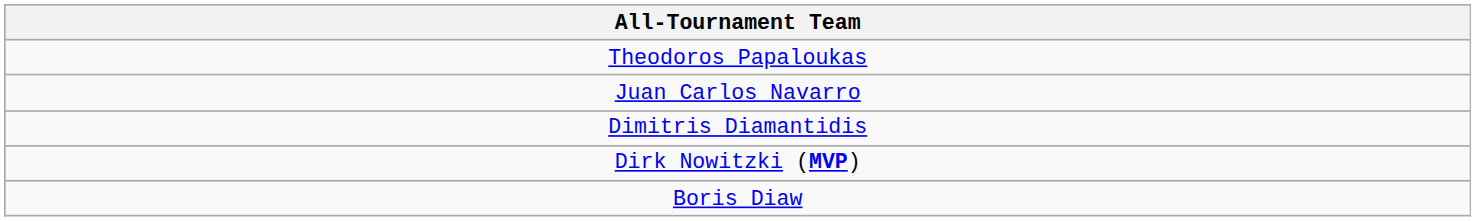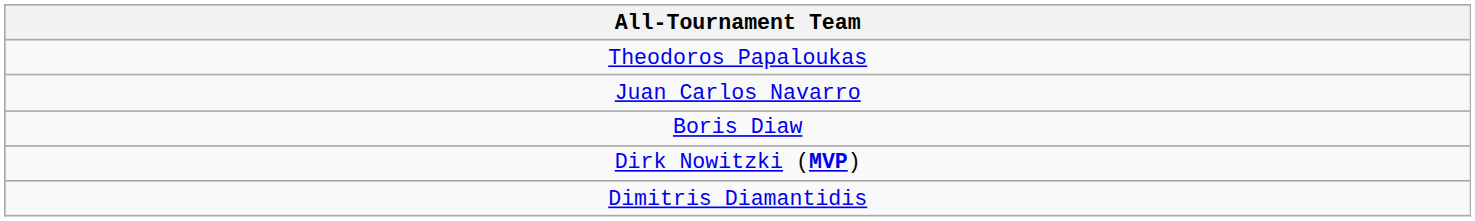row 4 | column 1: Dimitris Diamantidis -> Boris Diaw
row 6 | column 1: Boris Diaw -> Dimitris Diamantidis
